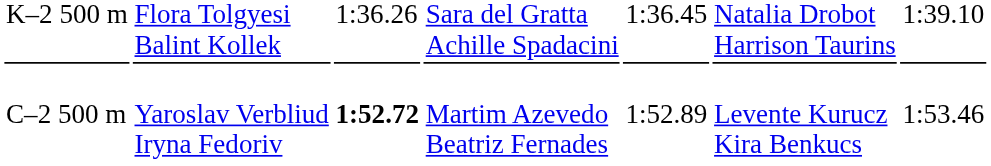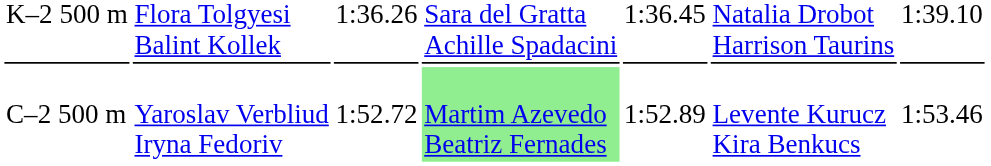C–2 500 m | column 3: bold -> normal
C–2 500 m | column 4: no background -> lightgreen background
